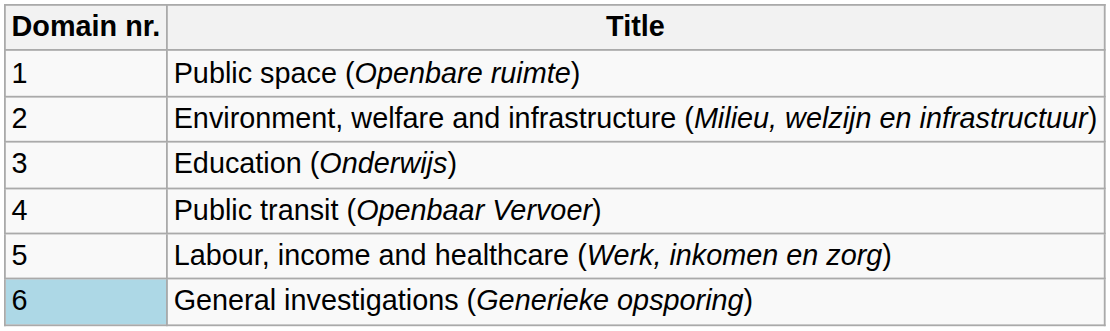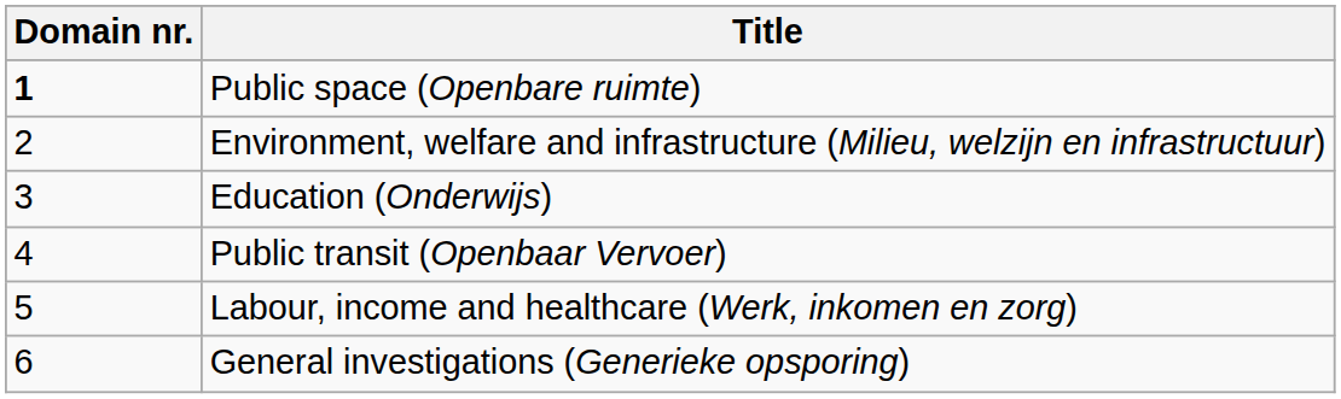Public space (Openbare ruimte) | Domain nr.: normal -> bold
General investigations (Generieke opsporing) | Domain nr.: lightblue background -> no background
